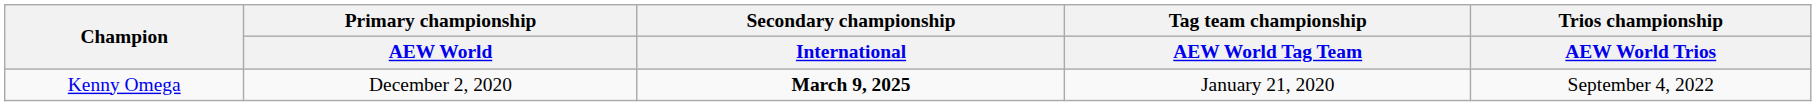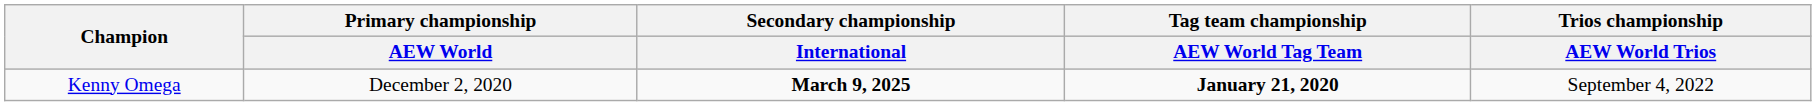Kenny Omega | Tag team championship / AEW World Tag Team: normal -> bold
